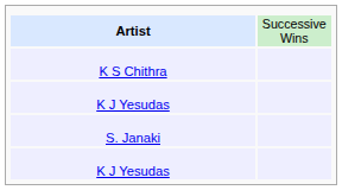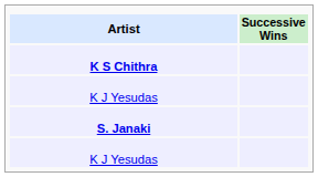Artist | column 2: normal -> bold
K S Chithra | column 1: normal -> bold
S. Janaki | column 1: normal -> bold
